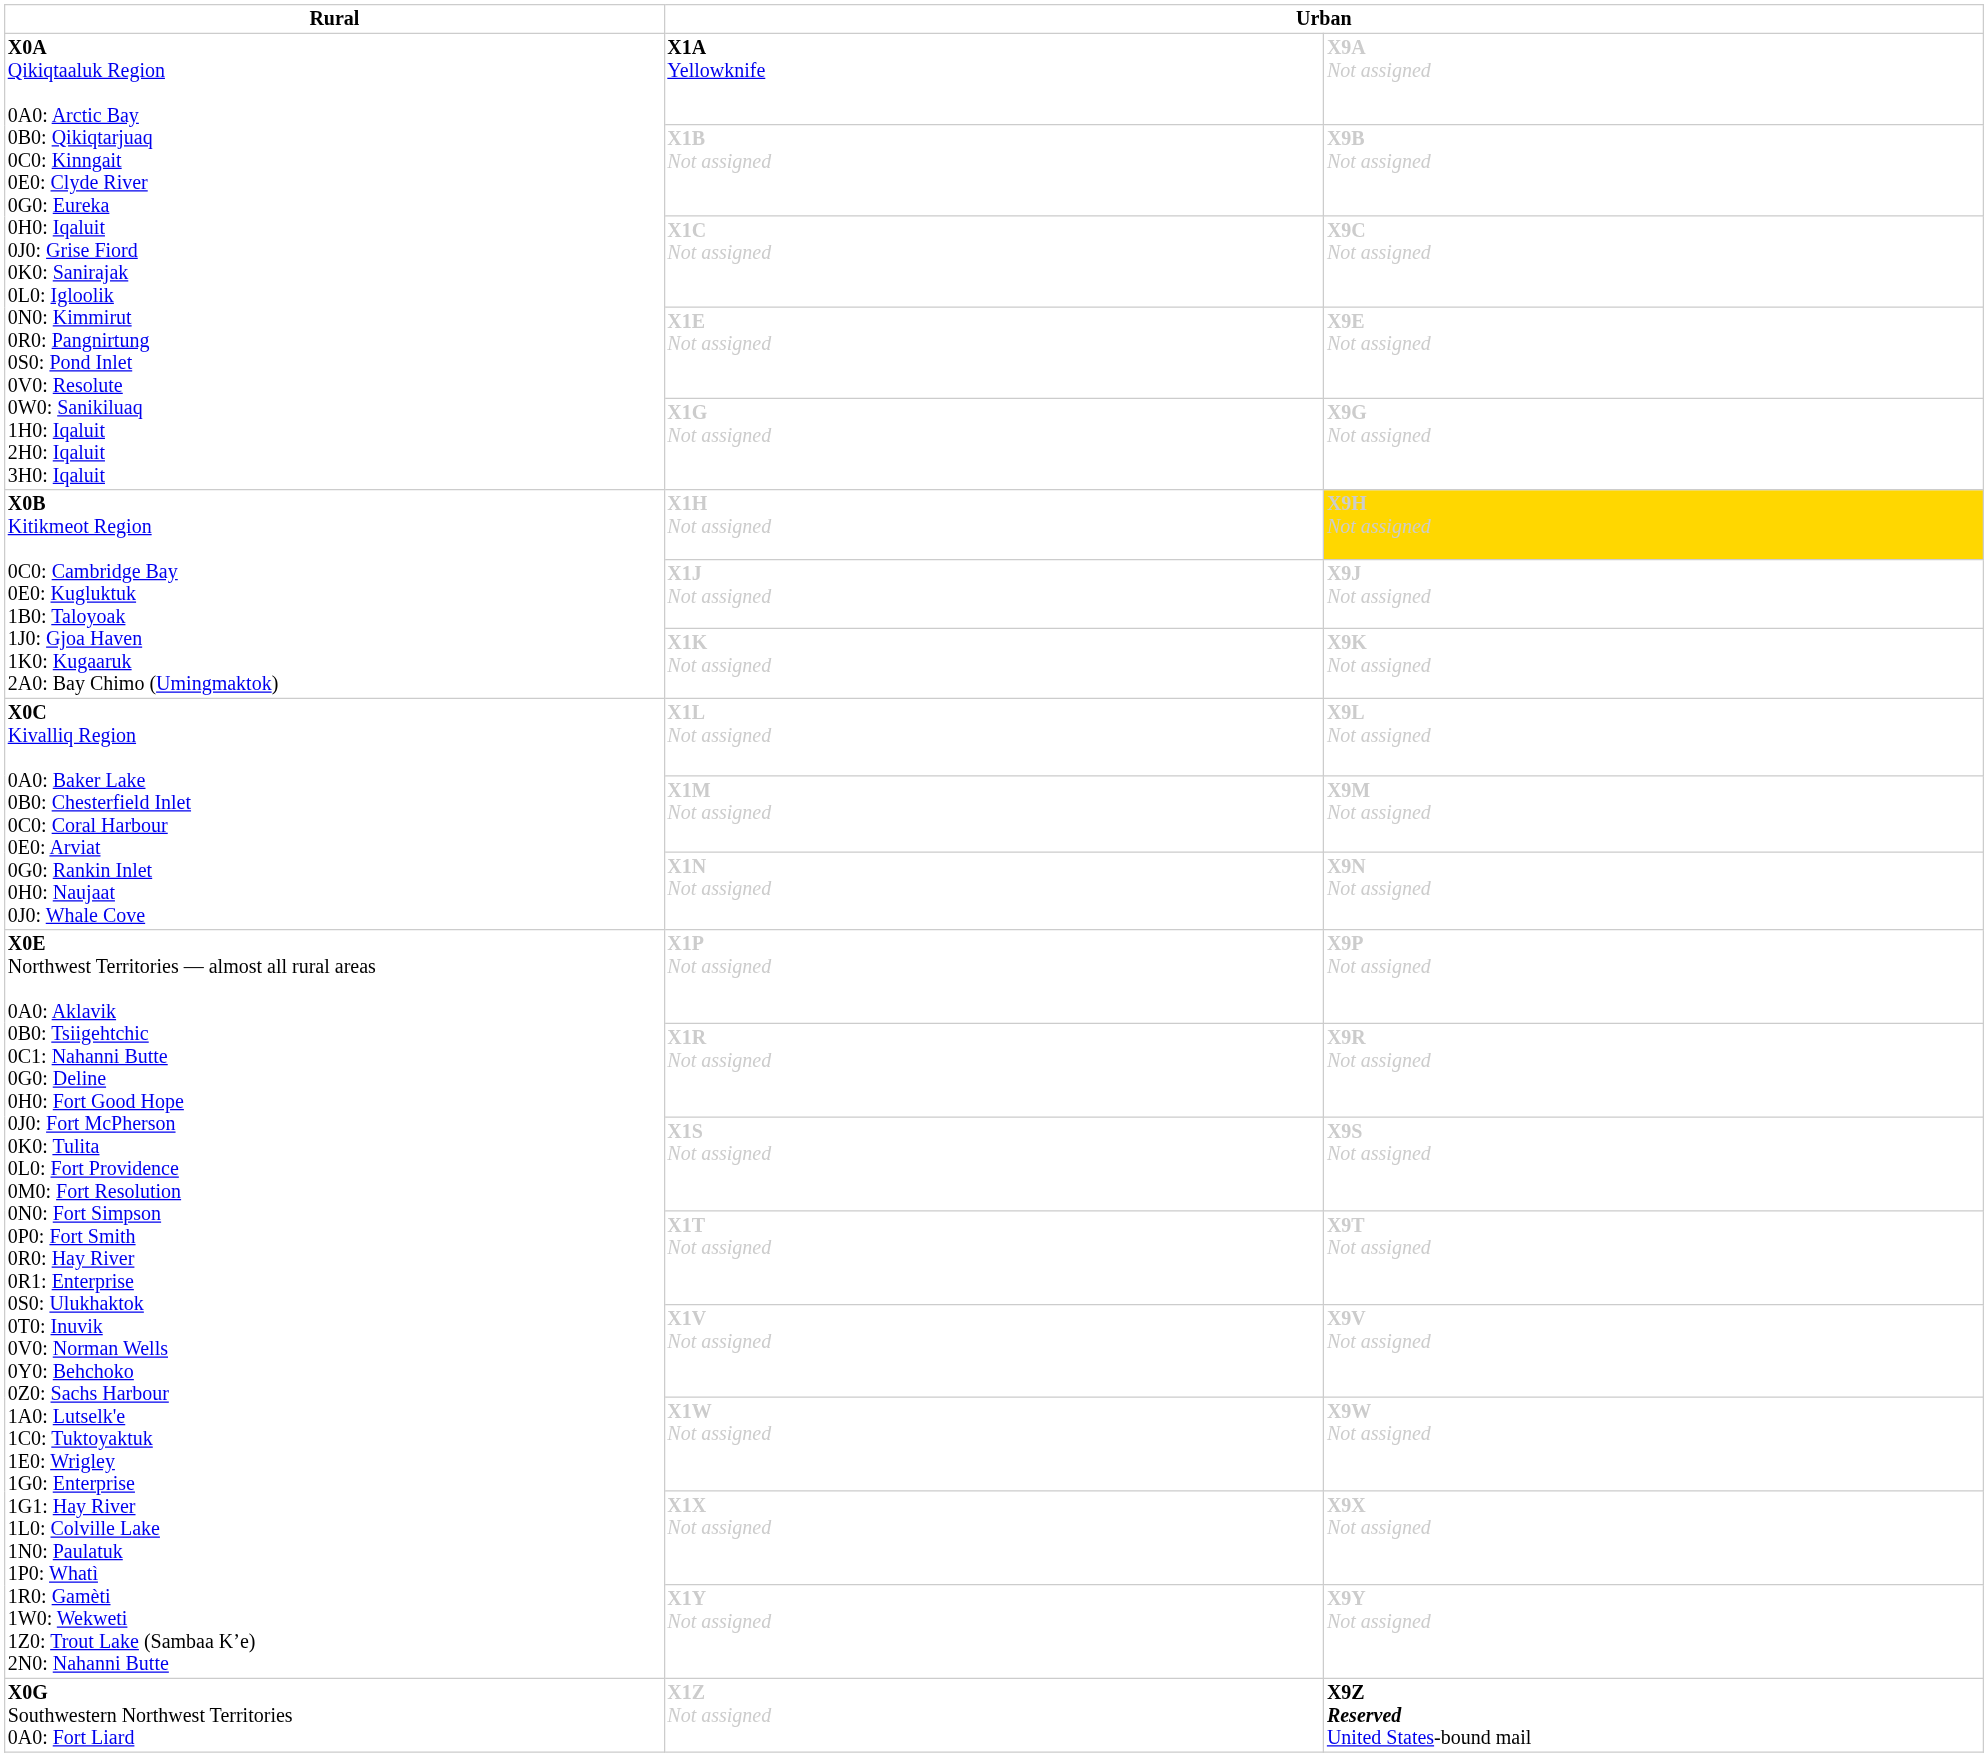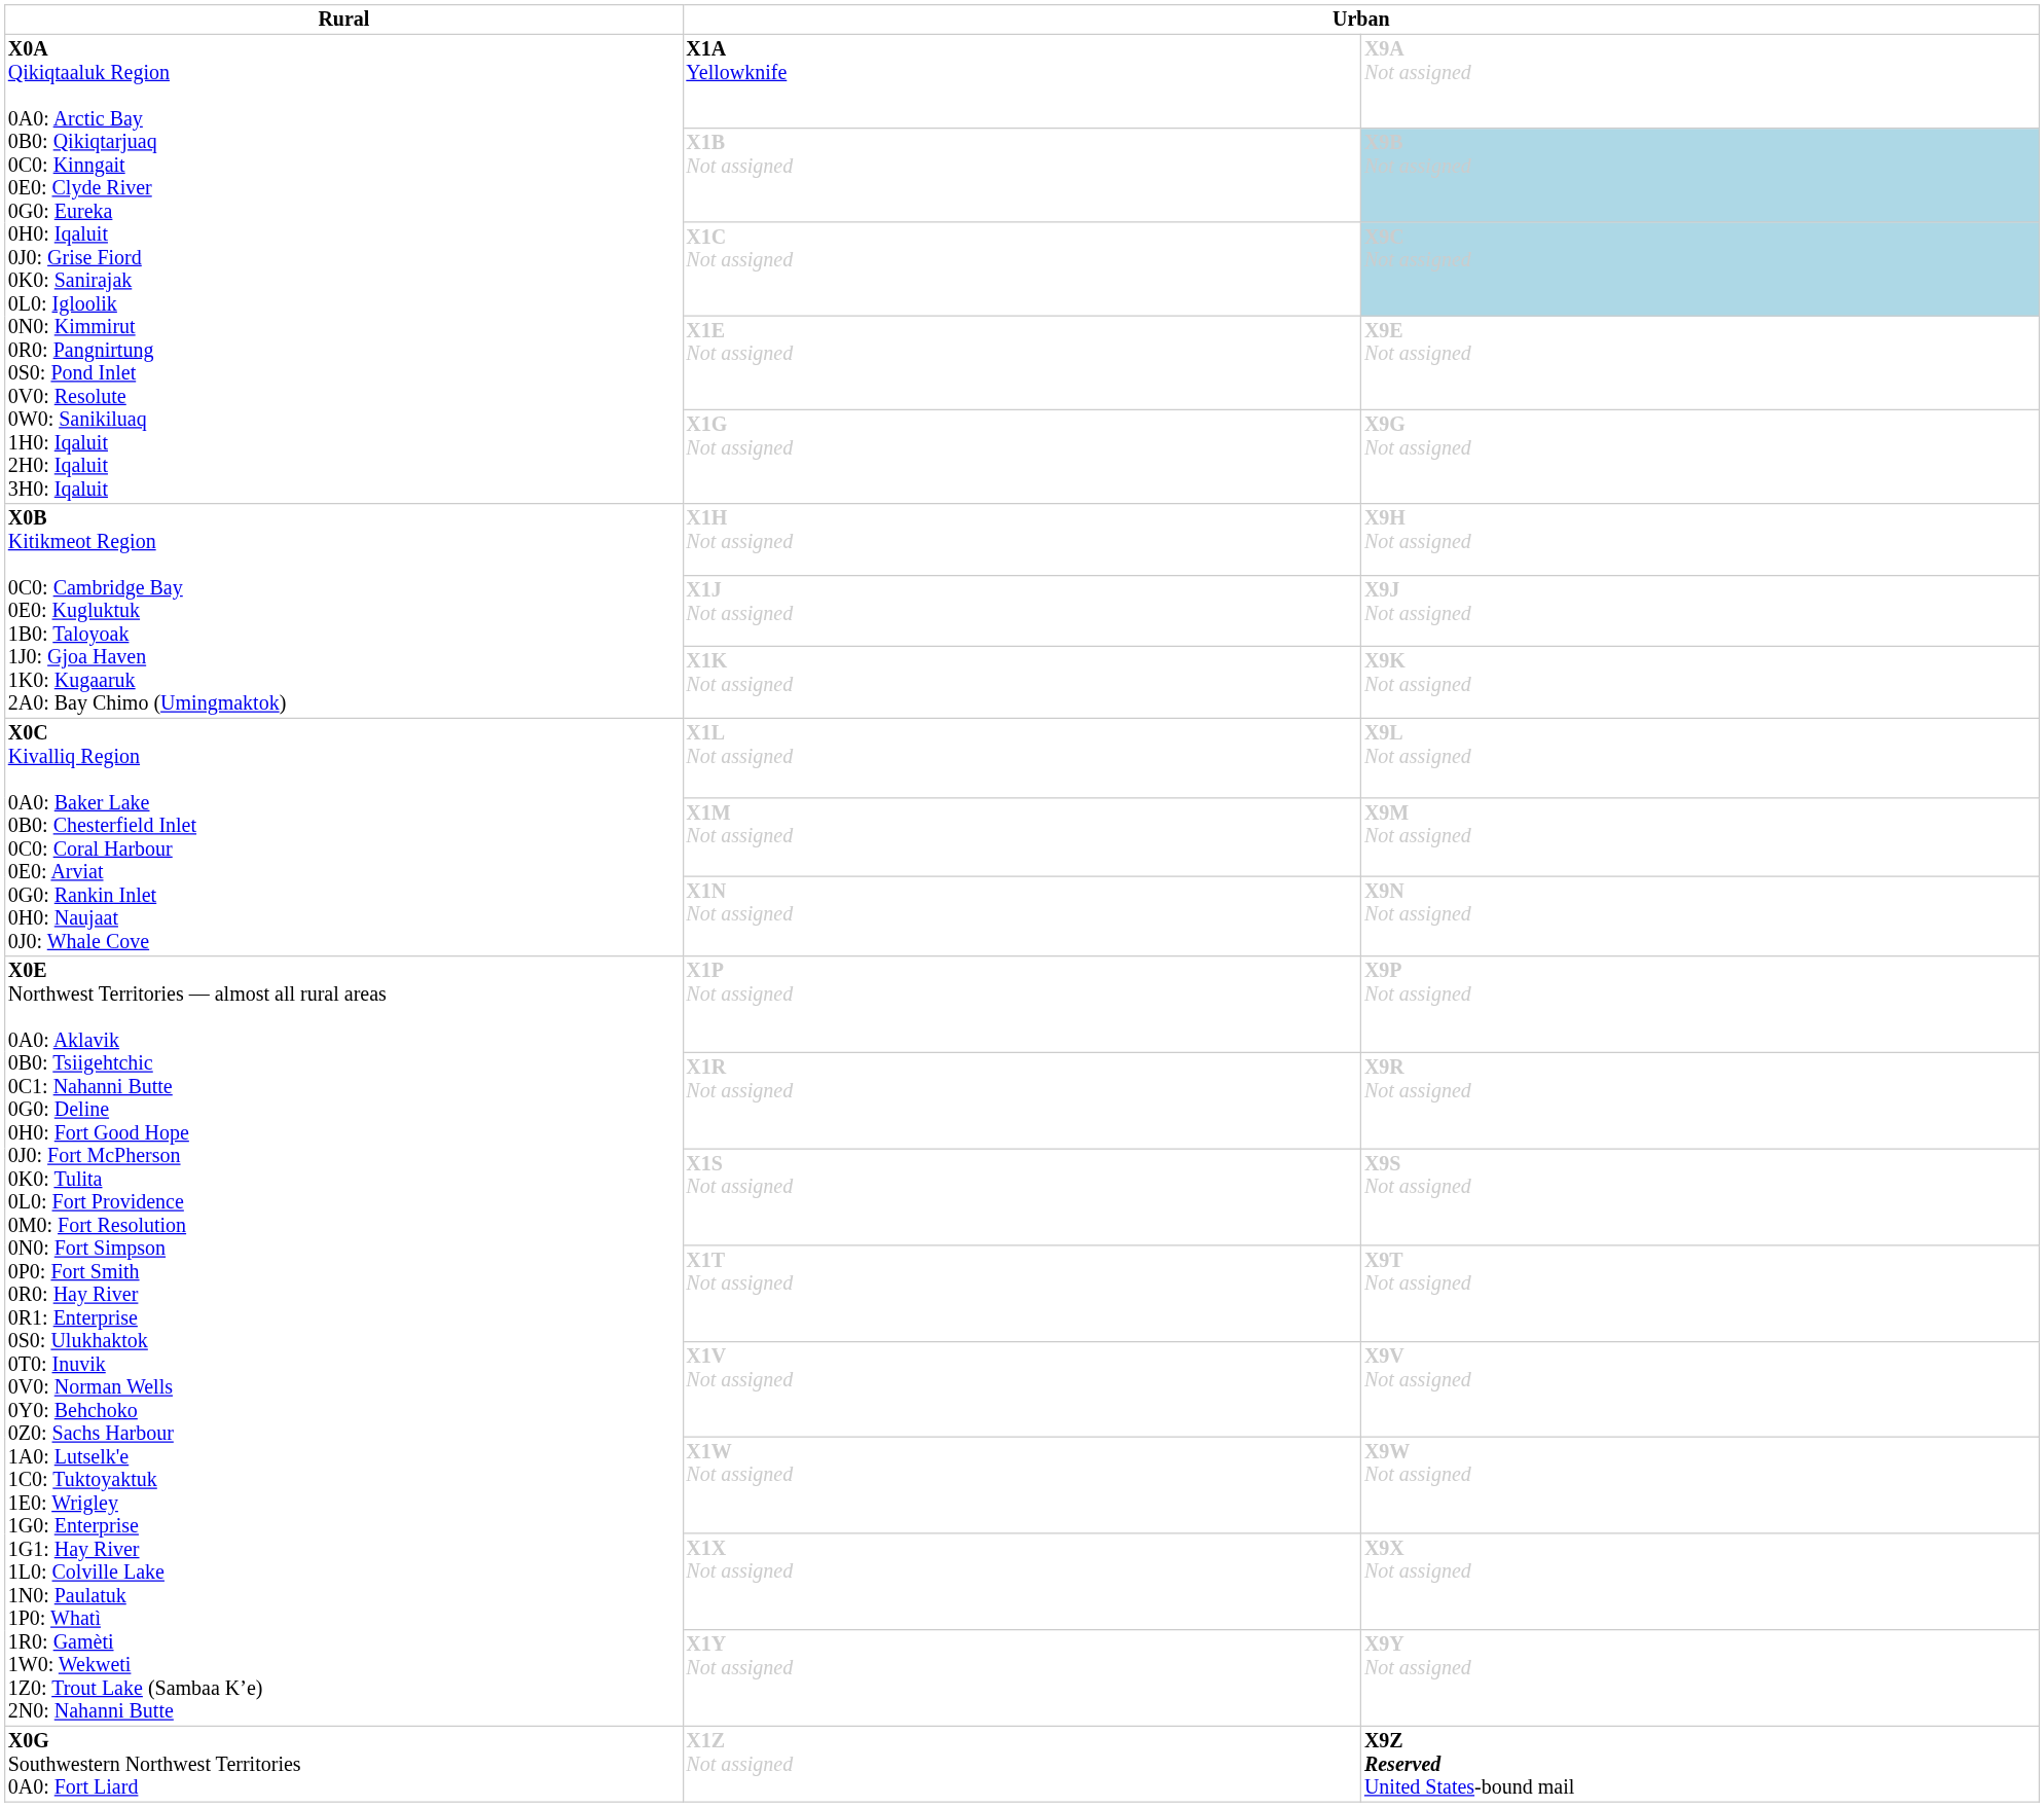X1B Not assigned | column 3: no background -> lightblue background
X1C Not assigned | column 3: no background -> lightblue background
X1H Not assigned | column 3: gold background -> no background
